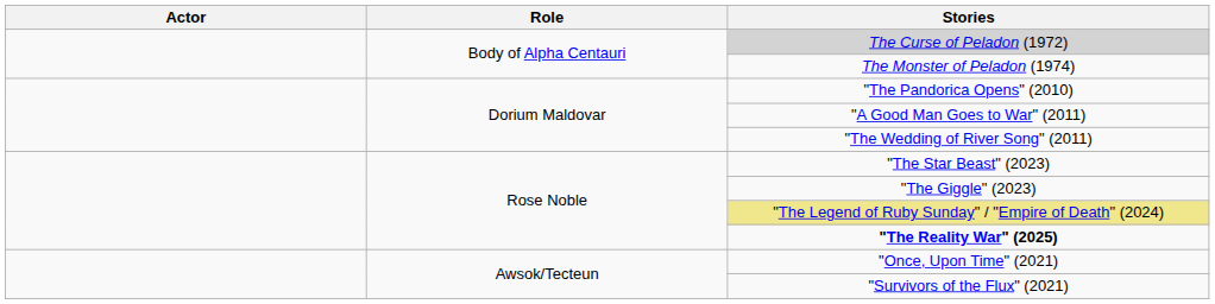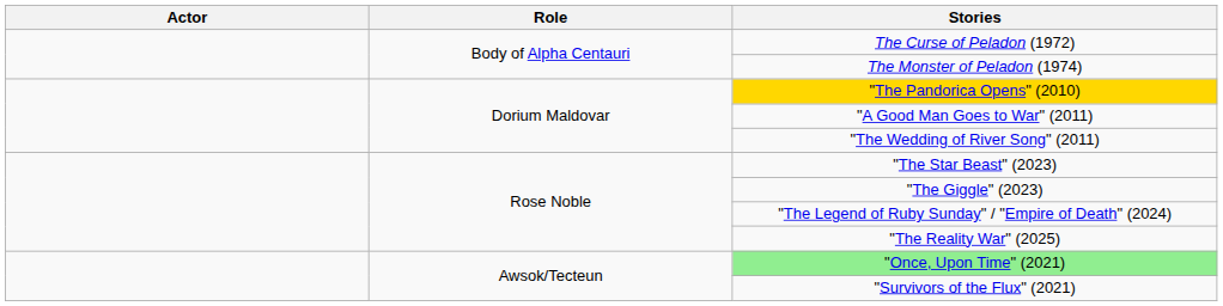The Curse of Peladon (1972) | Stories: lightgrey background -> no background
"The Pandorica Opens" (2010) | Stories: no background -> gold background
"The Legend of Ruby Sunday" / "Empire of Death" (2024) | Stories: khaki background -> no background
"The Reality War" (2025) | Stories: bold -> normal
"Once, Upon Time" (2021) | Stories: no background -> lightgreen background
